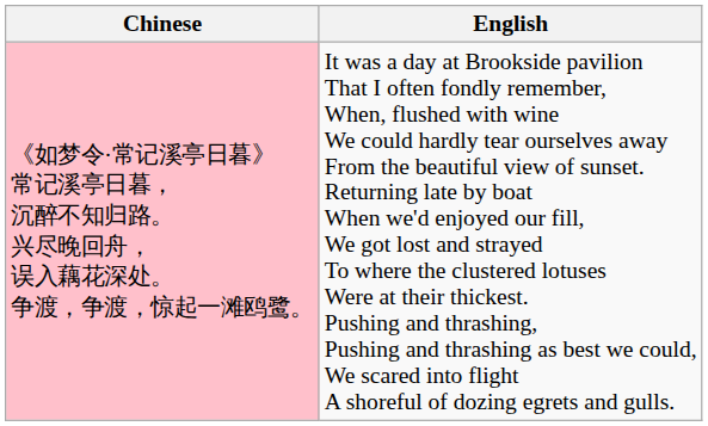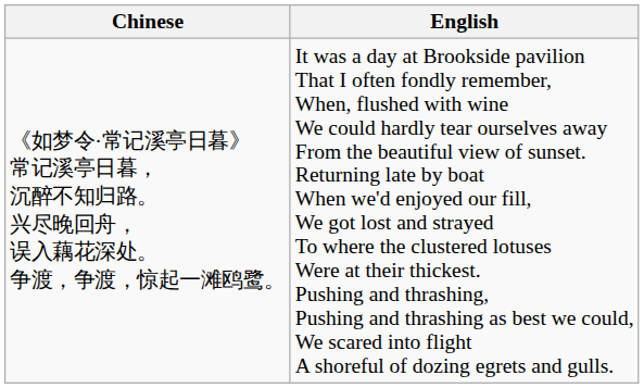《如梦令·常记溪亭日暮》 常记溪亭日暮， 沉醉不知归路。 兴尽晚回舟， 误入藕花深处。 争渡，争渡，惊起一滩鸥鹭。 | Chinese: pink background -> no background
